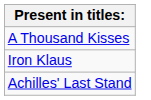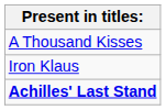row 4 | column 1: normal -> bold
